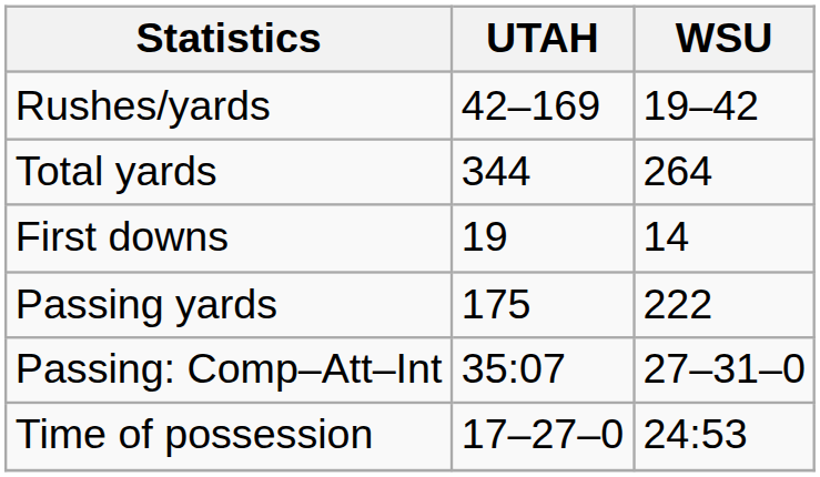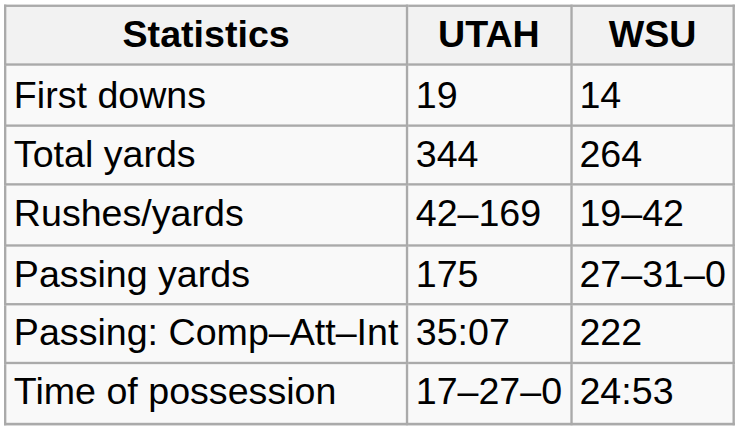rows swapped: First downs <-> Rushes/yards
Passing yards | WSU: 222 -> 27–31–0
Passing: Comp–Att–Int | WSU: 27–31–0 -> 222
